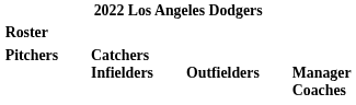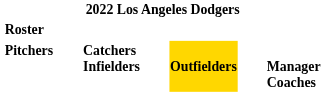Pitchers | column 3: no background -> gold background
